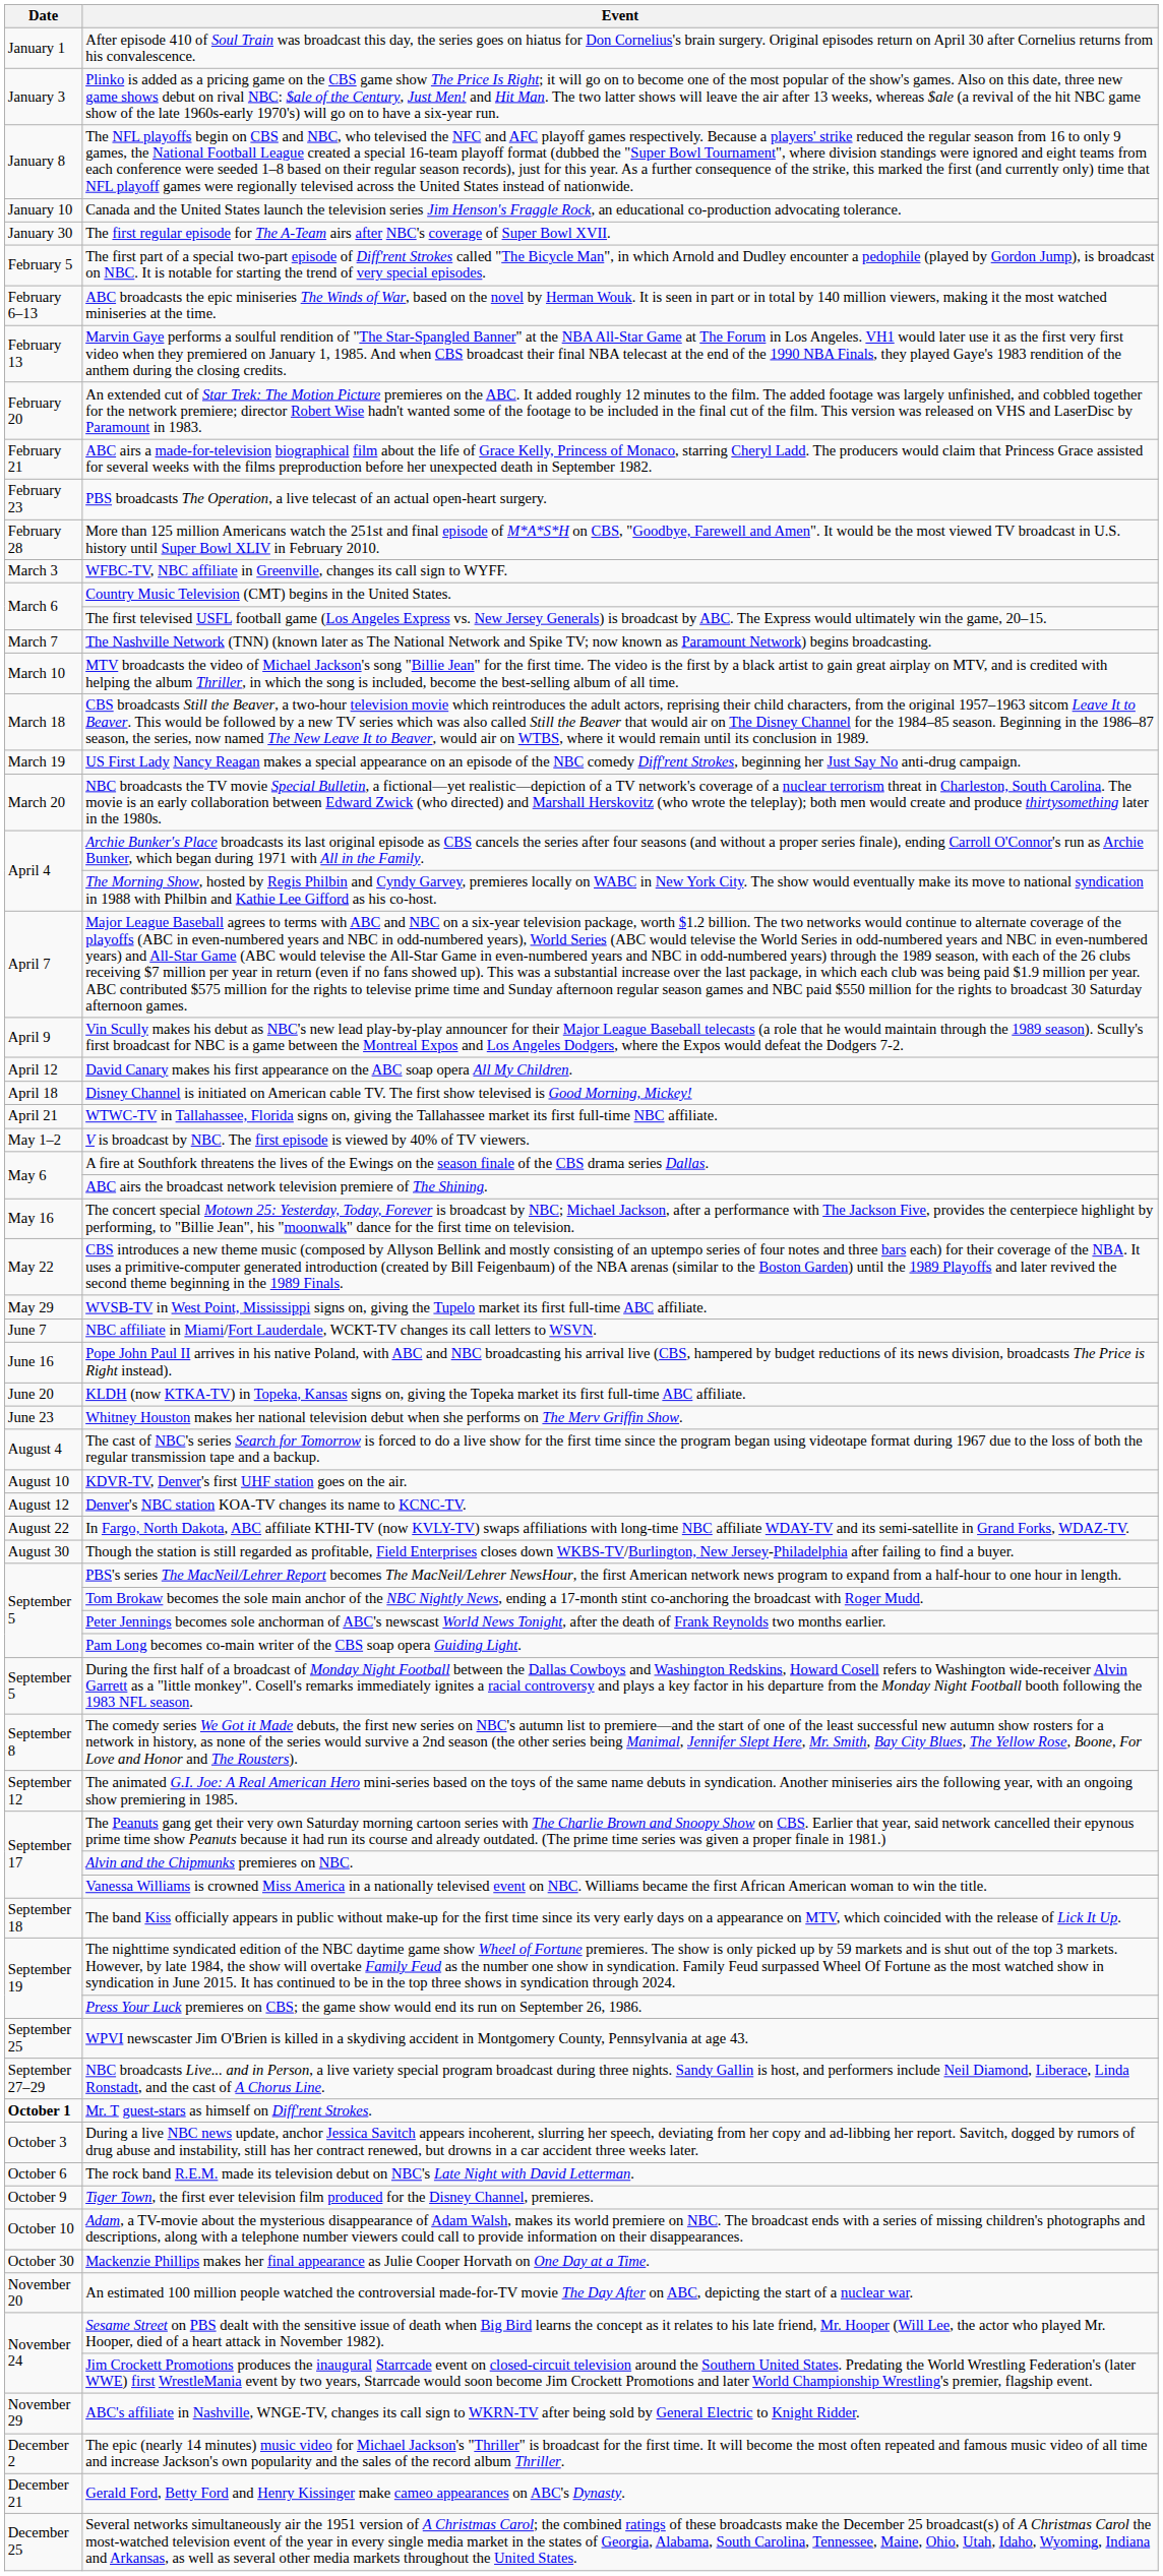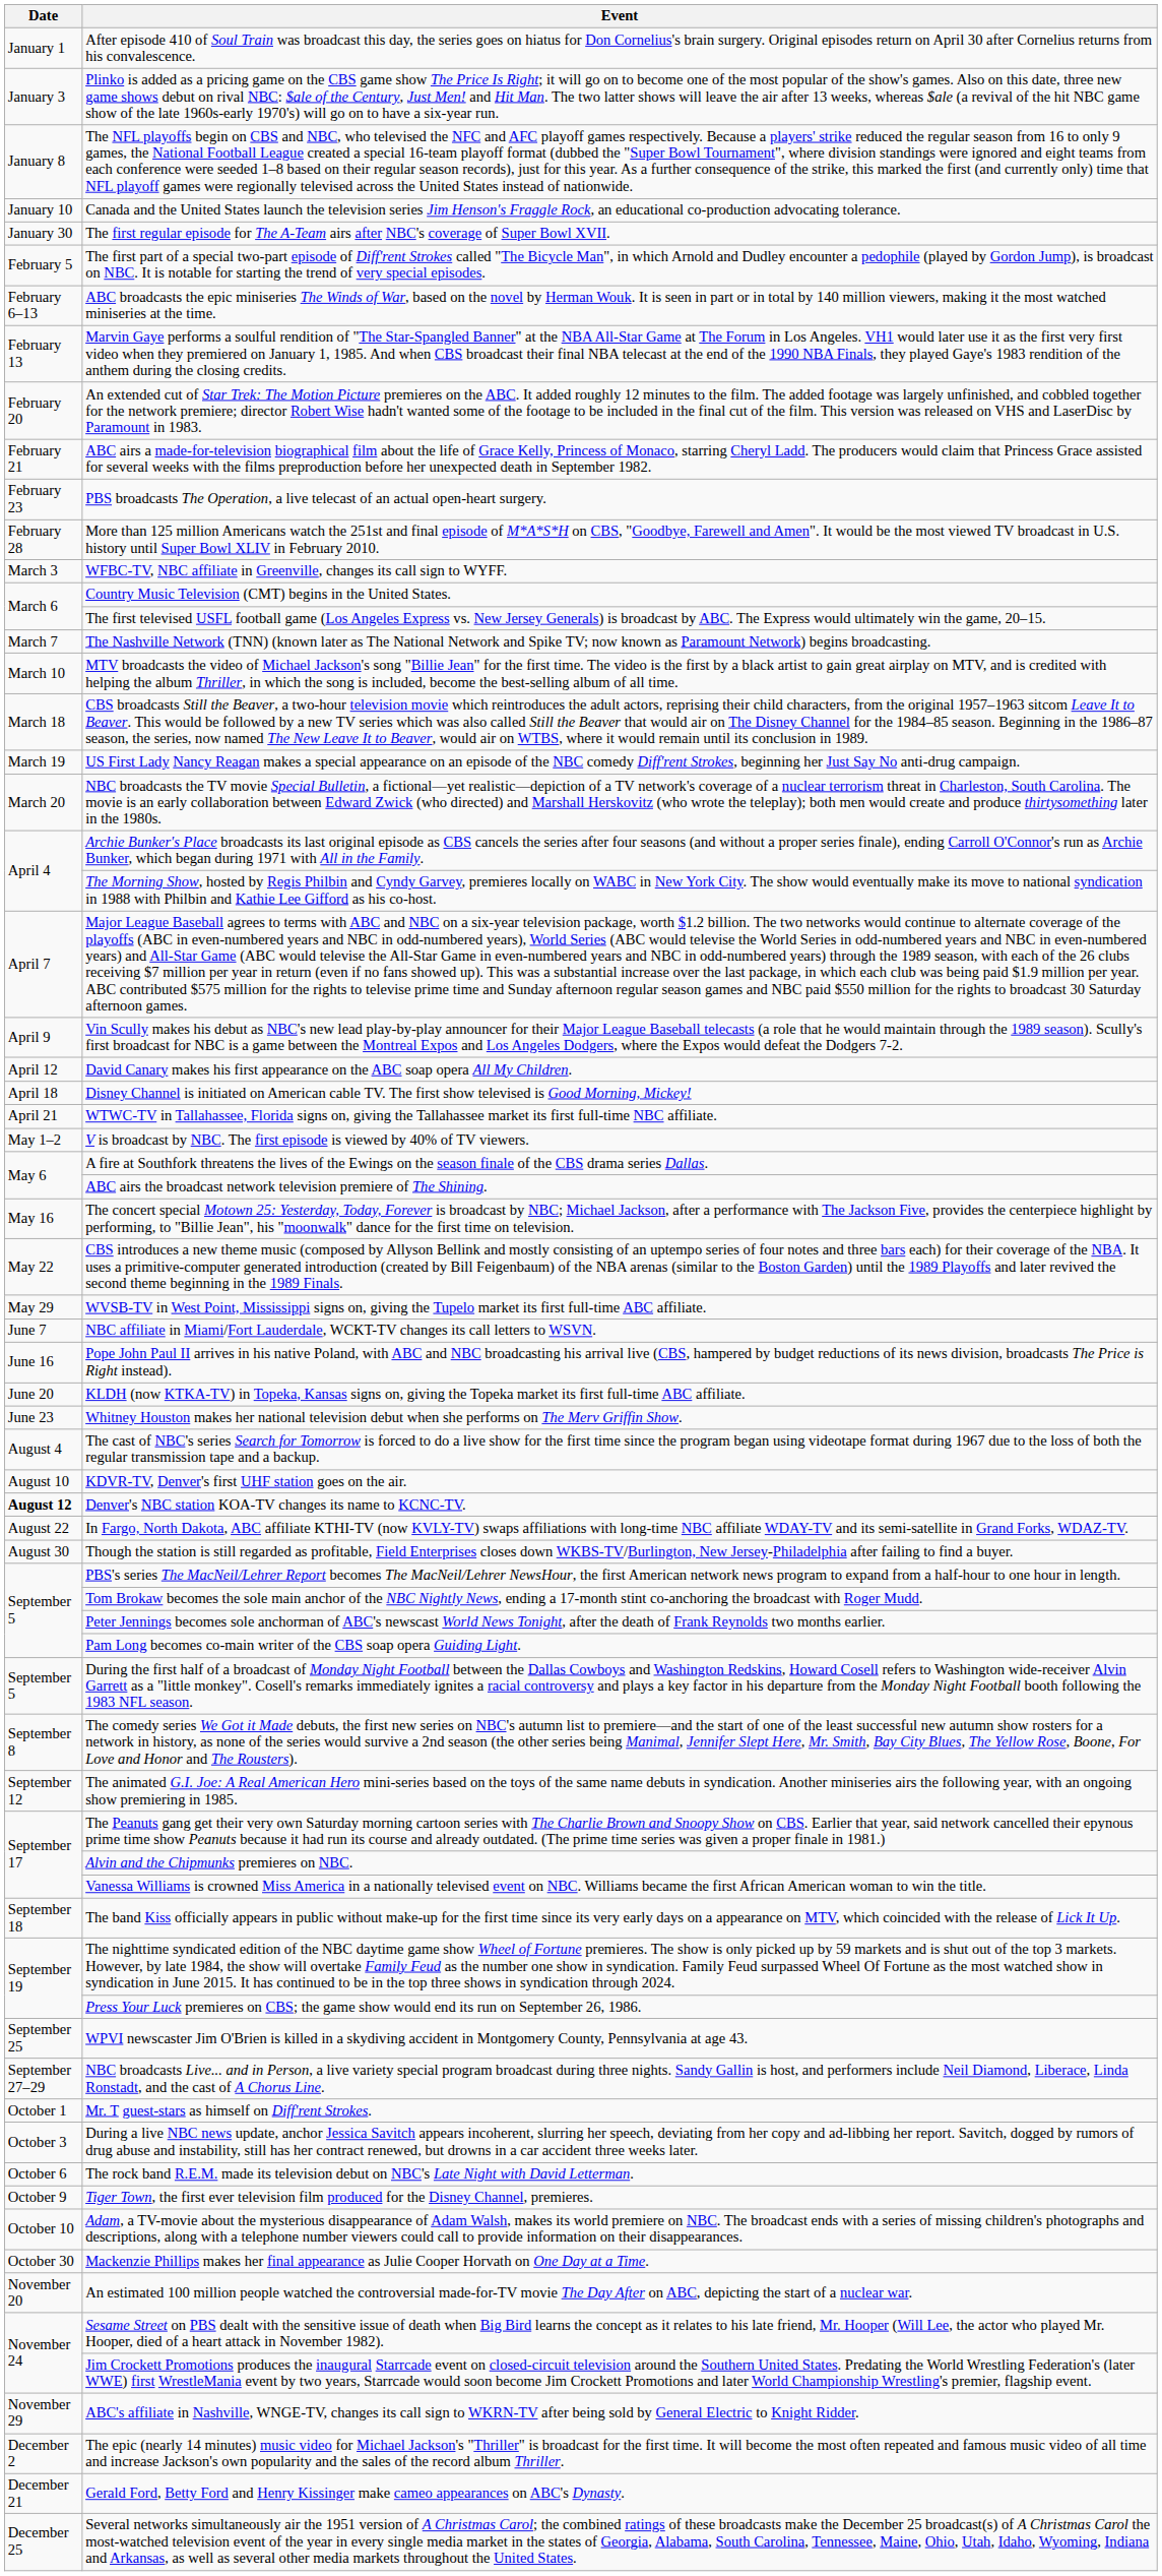Denver's NBC station KOA-TV changes its name to KCNC-TV. | Date: normal -> bold
Mr. T guest-stars as himself on Diff'rent Strokes. | Date: bold -> normal
